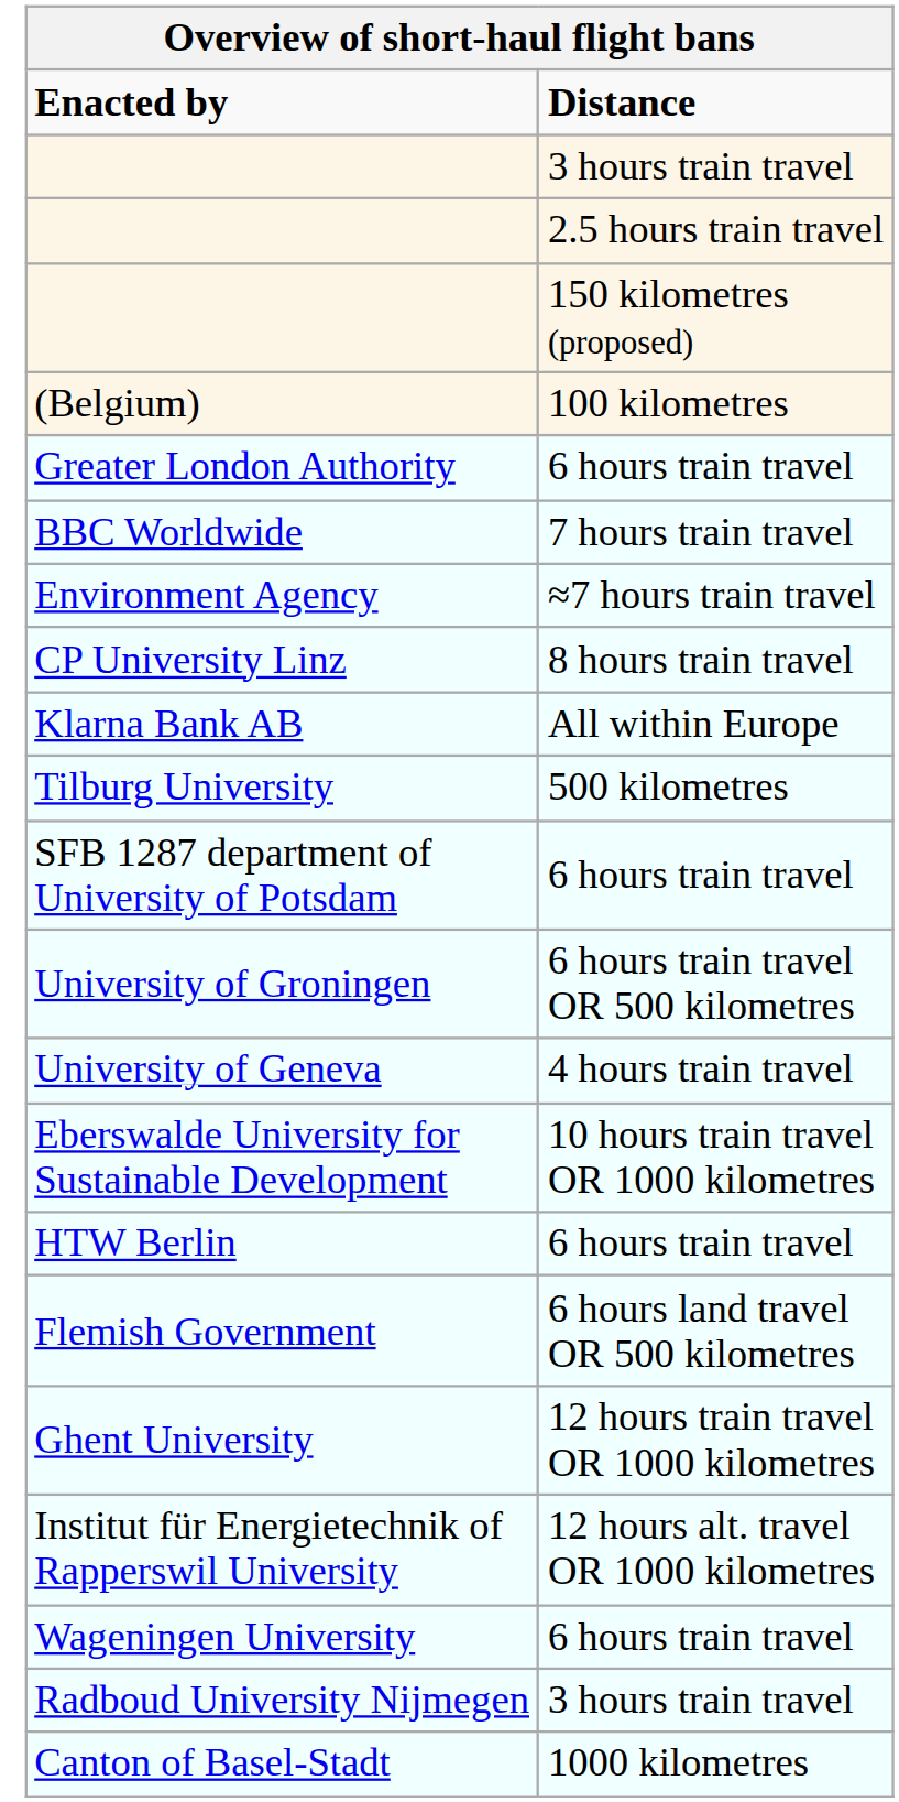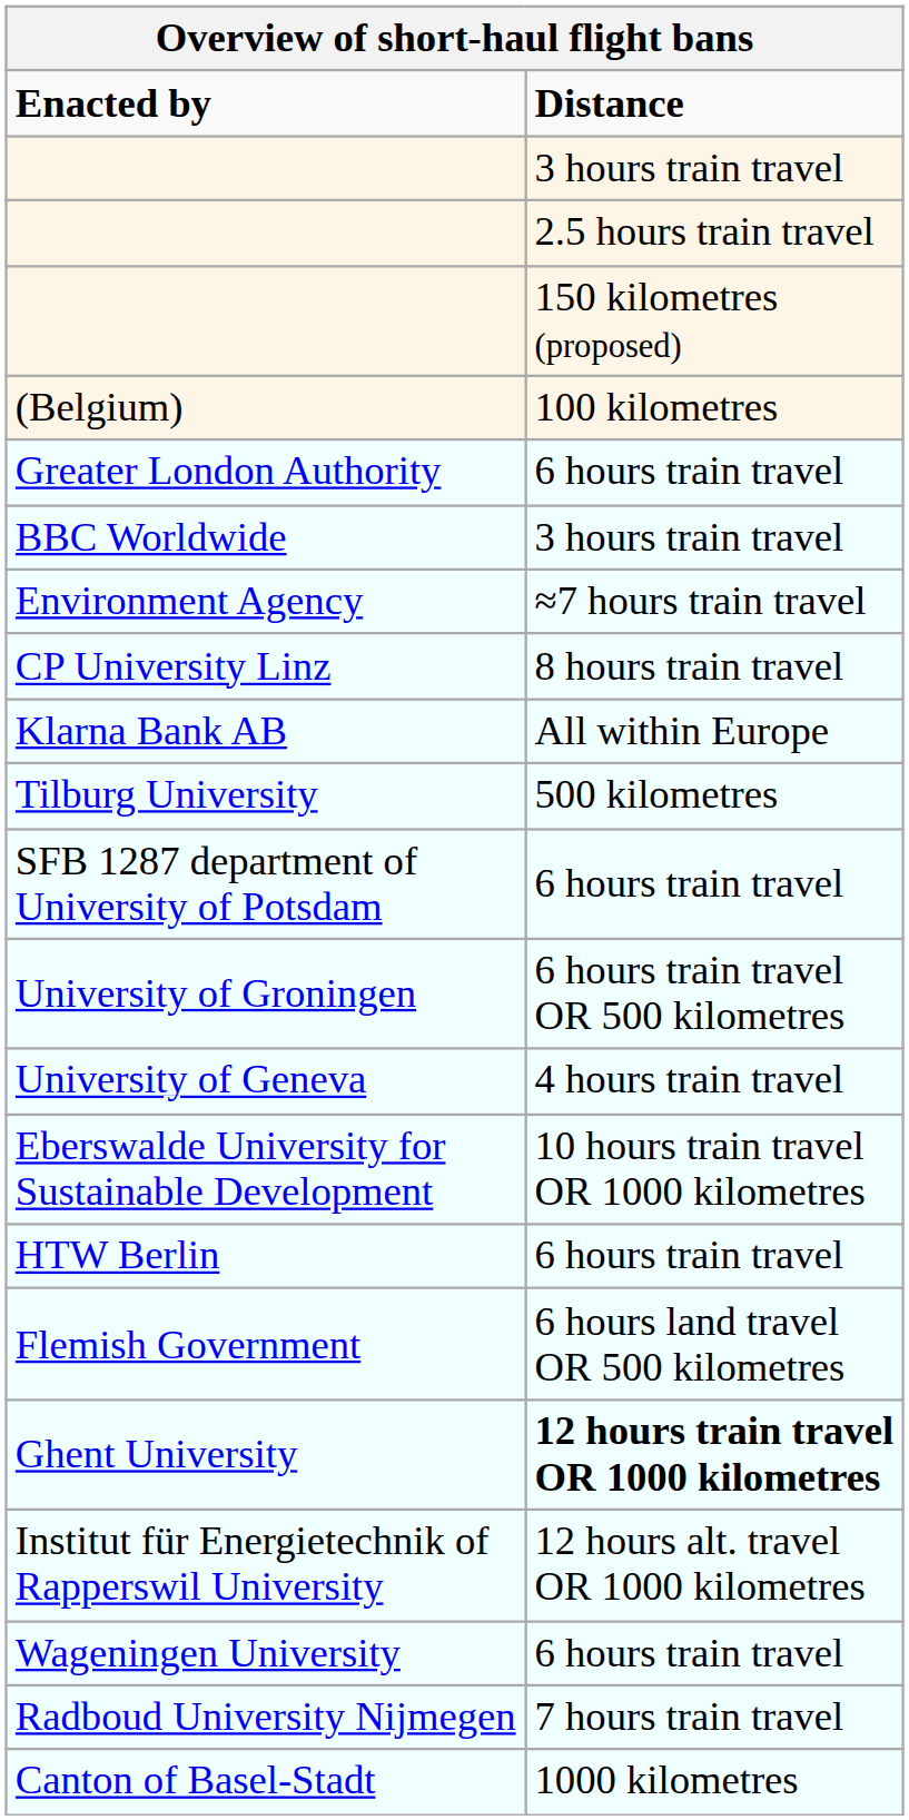row 8 | Distance: 7 hours train travel -> 3 hours train travel
row 19 | Distance: normal -> bold
row 22 | Distance: 3 hours train travel -> 7 hours train travel
